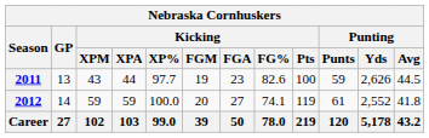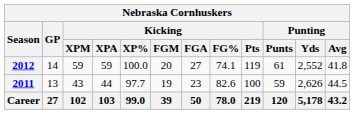rows swapped: 2011 <-> 2012
